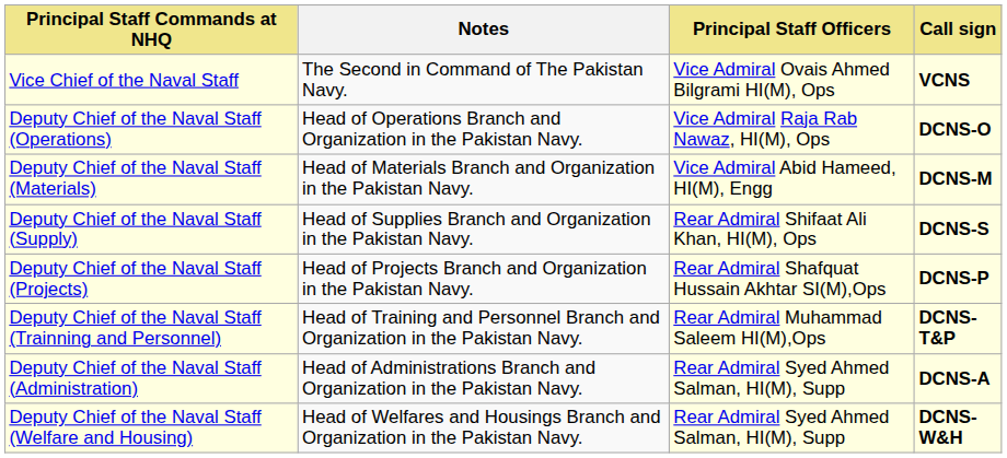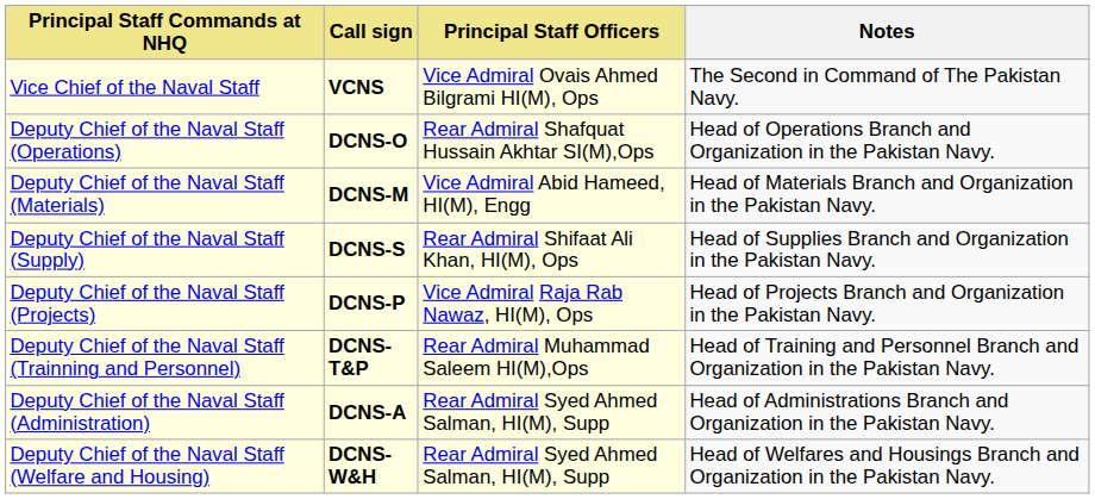columns swapped: Call sign <-> Notes
Deputy Chief of the Naval Staff (Operations) | Principal Staff Officers: Vice Admiral Raja Rab Nawaz, HI(M), Ops -> Rear Admiral Shafquat Hussain Akhtar SI(M),Ops
Deputy Chief of the Naval Staff (Projects) | Principal Staff Officers: Rear Admiral Shafquat Hussain Akhtar SI(M),Ops -> Vice Admiral Raja Rab Nawaz, HI(M), Ops
